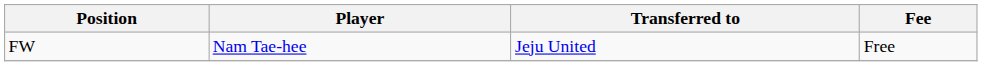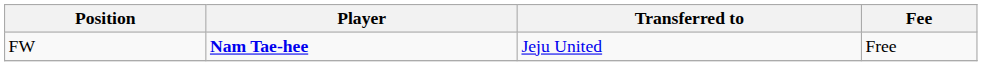FW | Player: normal -> bold
